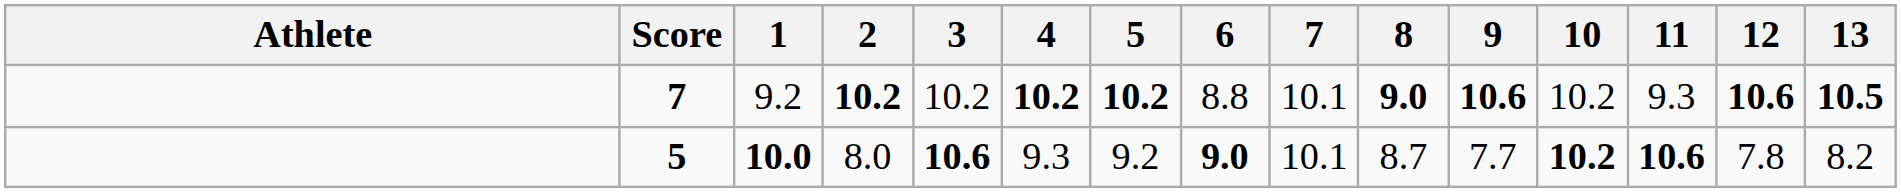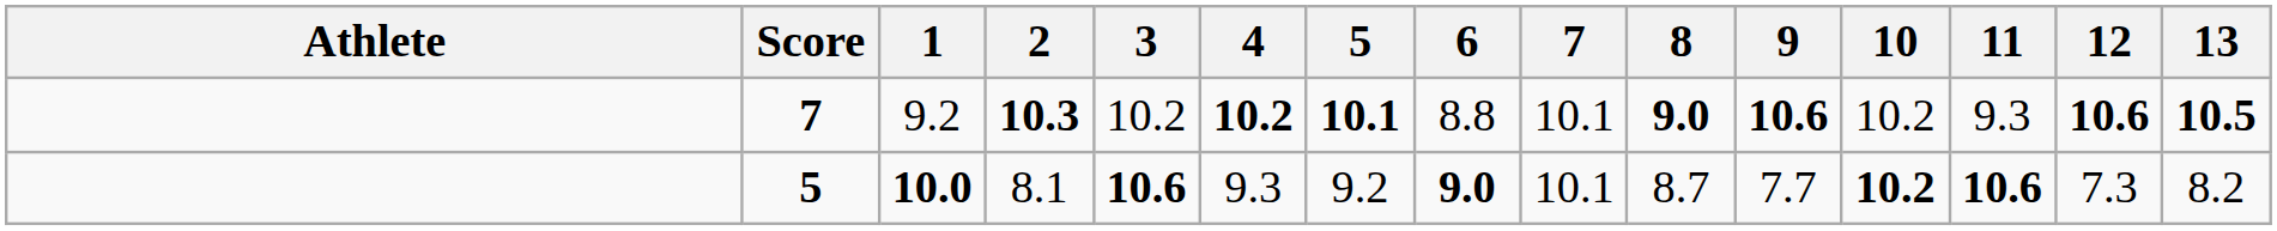row 2 | 2: 10.2 -> 10.3
row 2 | 5: 10.2 -> 10.1
row 3 | 2: 8.0 -> 8.1
row 3 | 12: 7.8 -> 7.3
